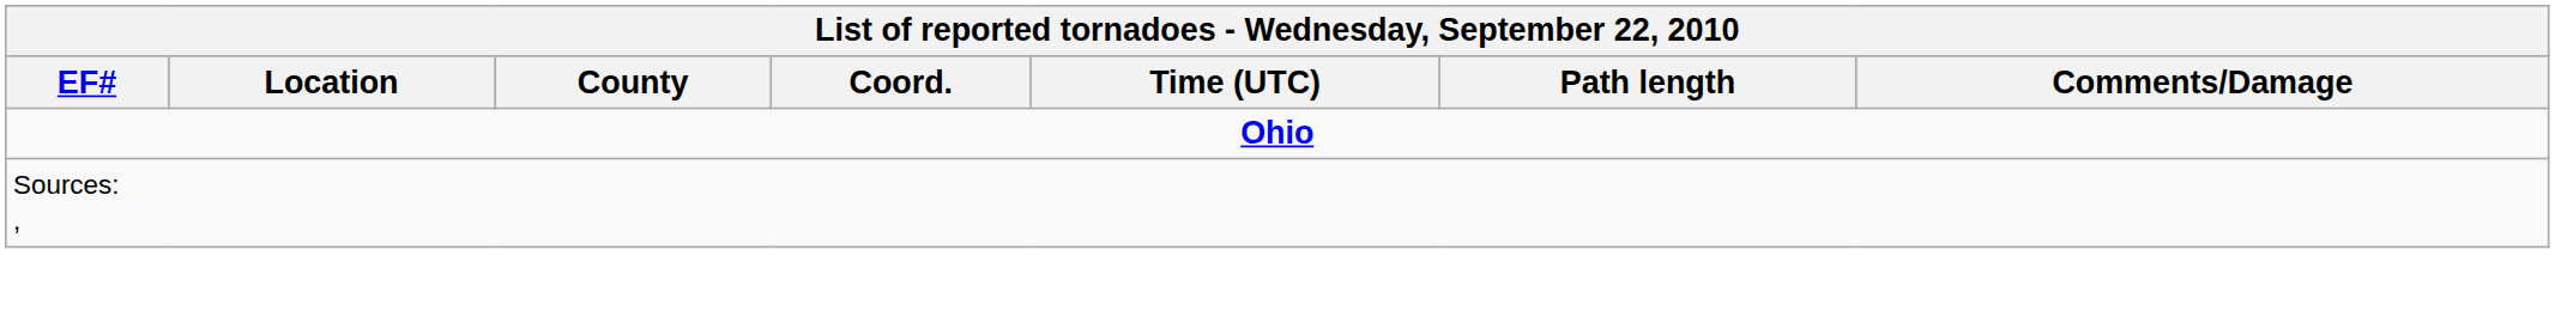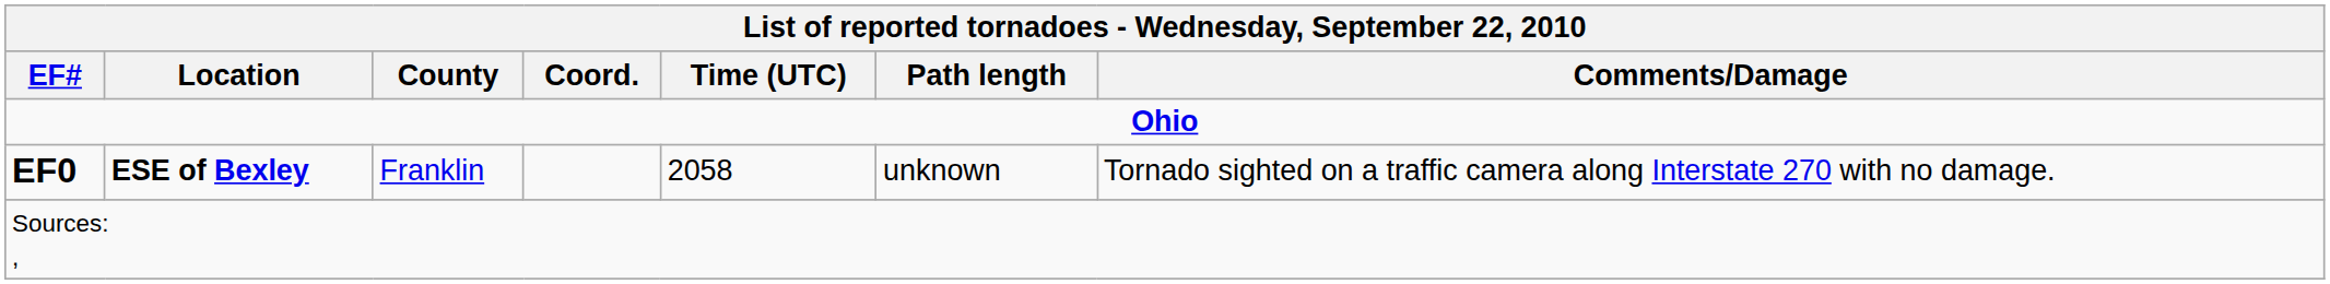+ row: EF0 | ESE of Bexley | Franklin | 2058 | unknown | Tornado sighted on a traffic camera along Interstate 270 with no damage.
